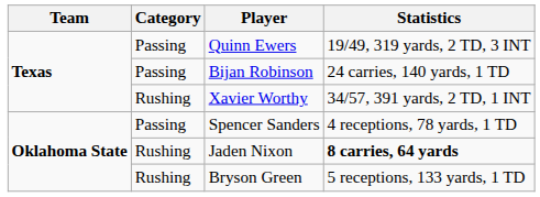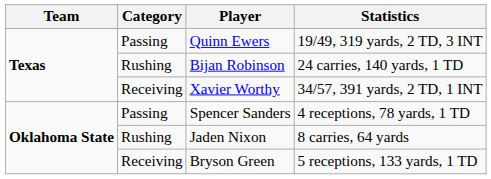Bijan Robinson | Category: Passing -> Rushing
Xavier Worthy | Category: Rushing -> Receiving
Jaden Nixon | Statistics: bold -> normal
Bryson Green | Category: Rushing -> Receiving
